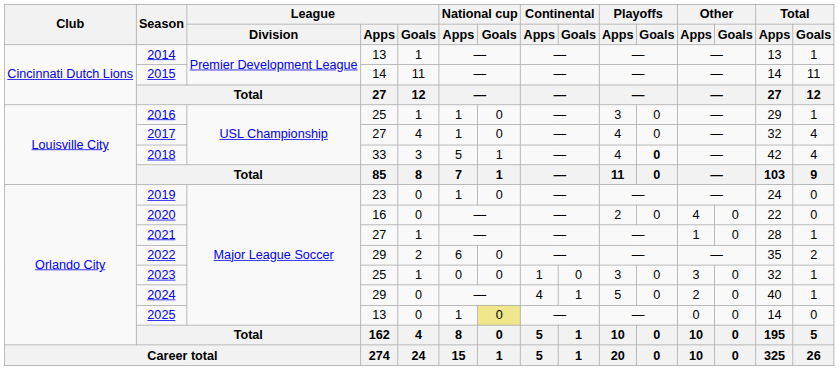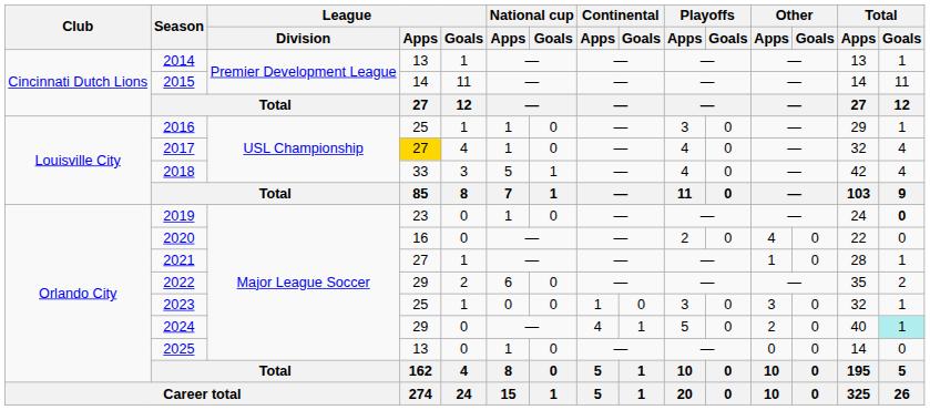2017 | League / Apps: no background -> gold background
2018 | Playoffs / Goals: bold -> normal
2019 | Total / Goals: normal -> bold
2024 | Total / Goals: no background -> paleturquoise background
2025 | National cup / Goals: khaki background -> no background
